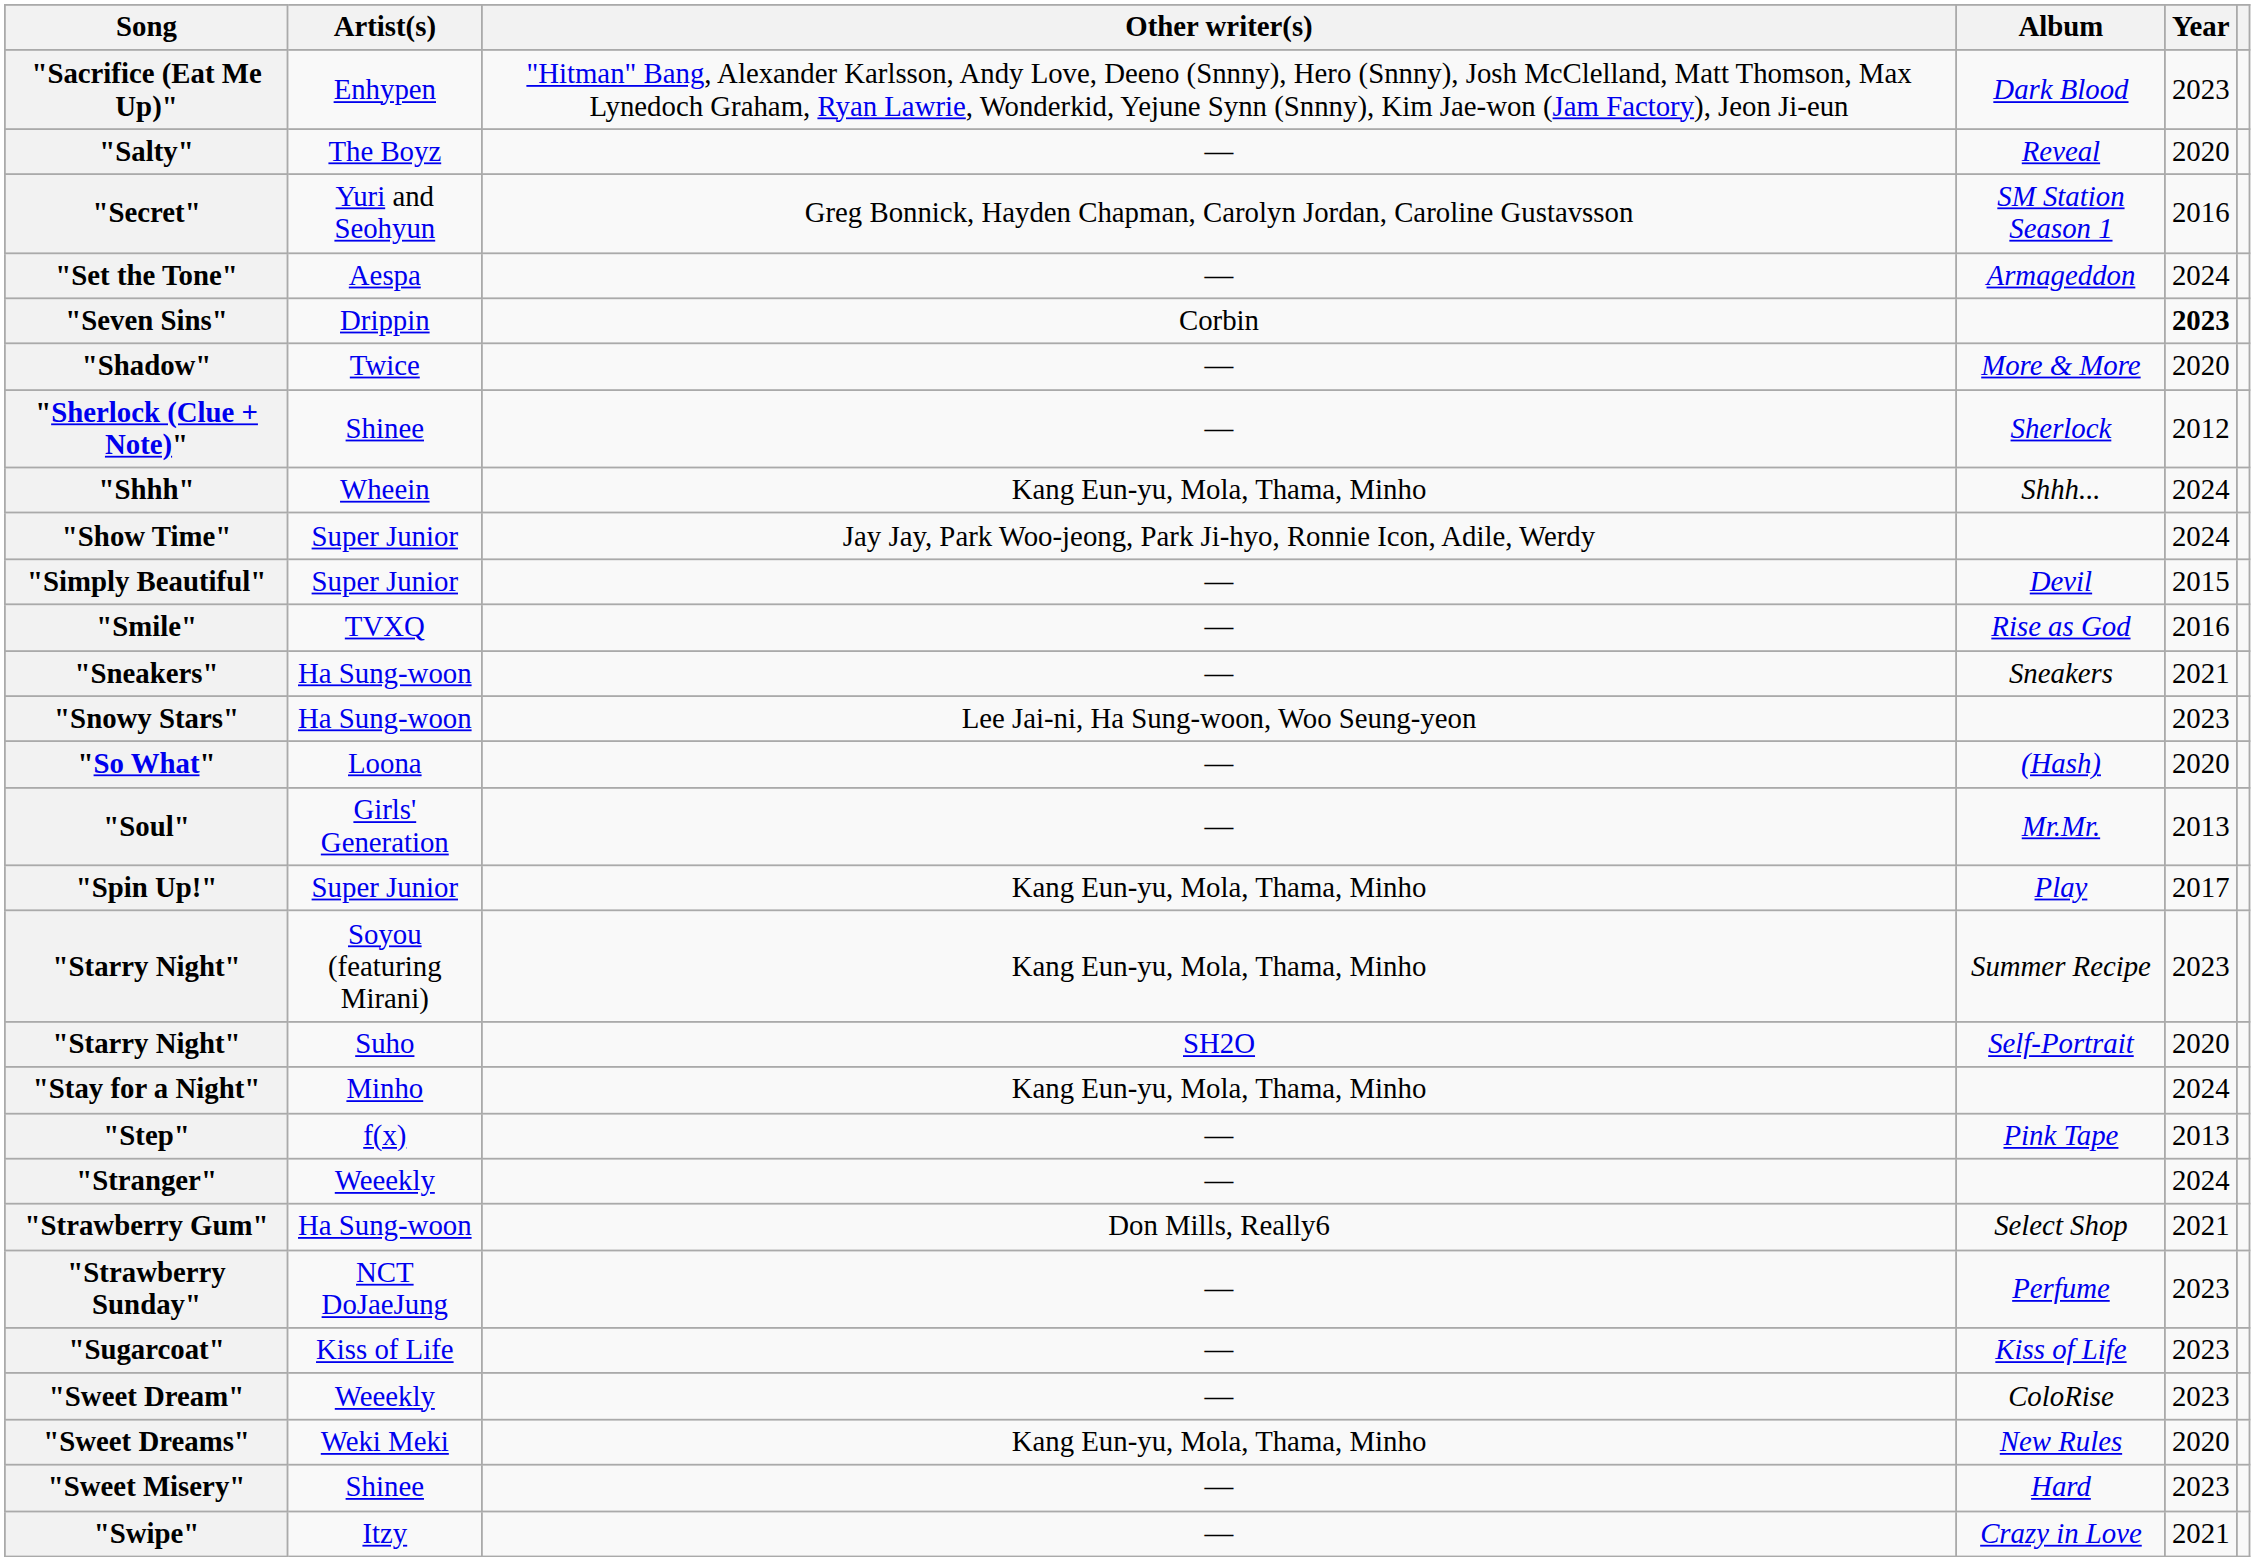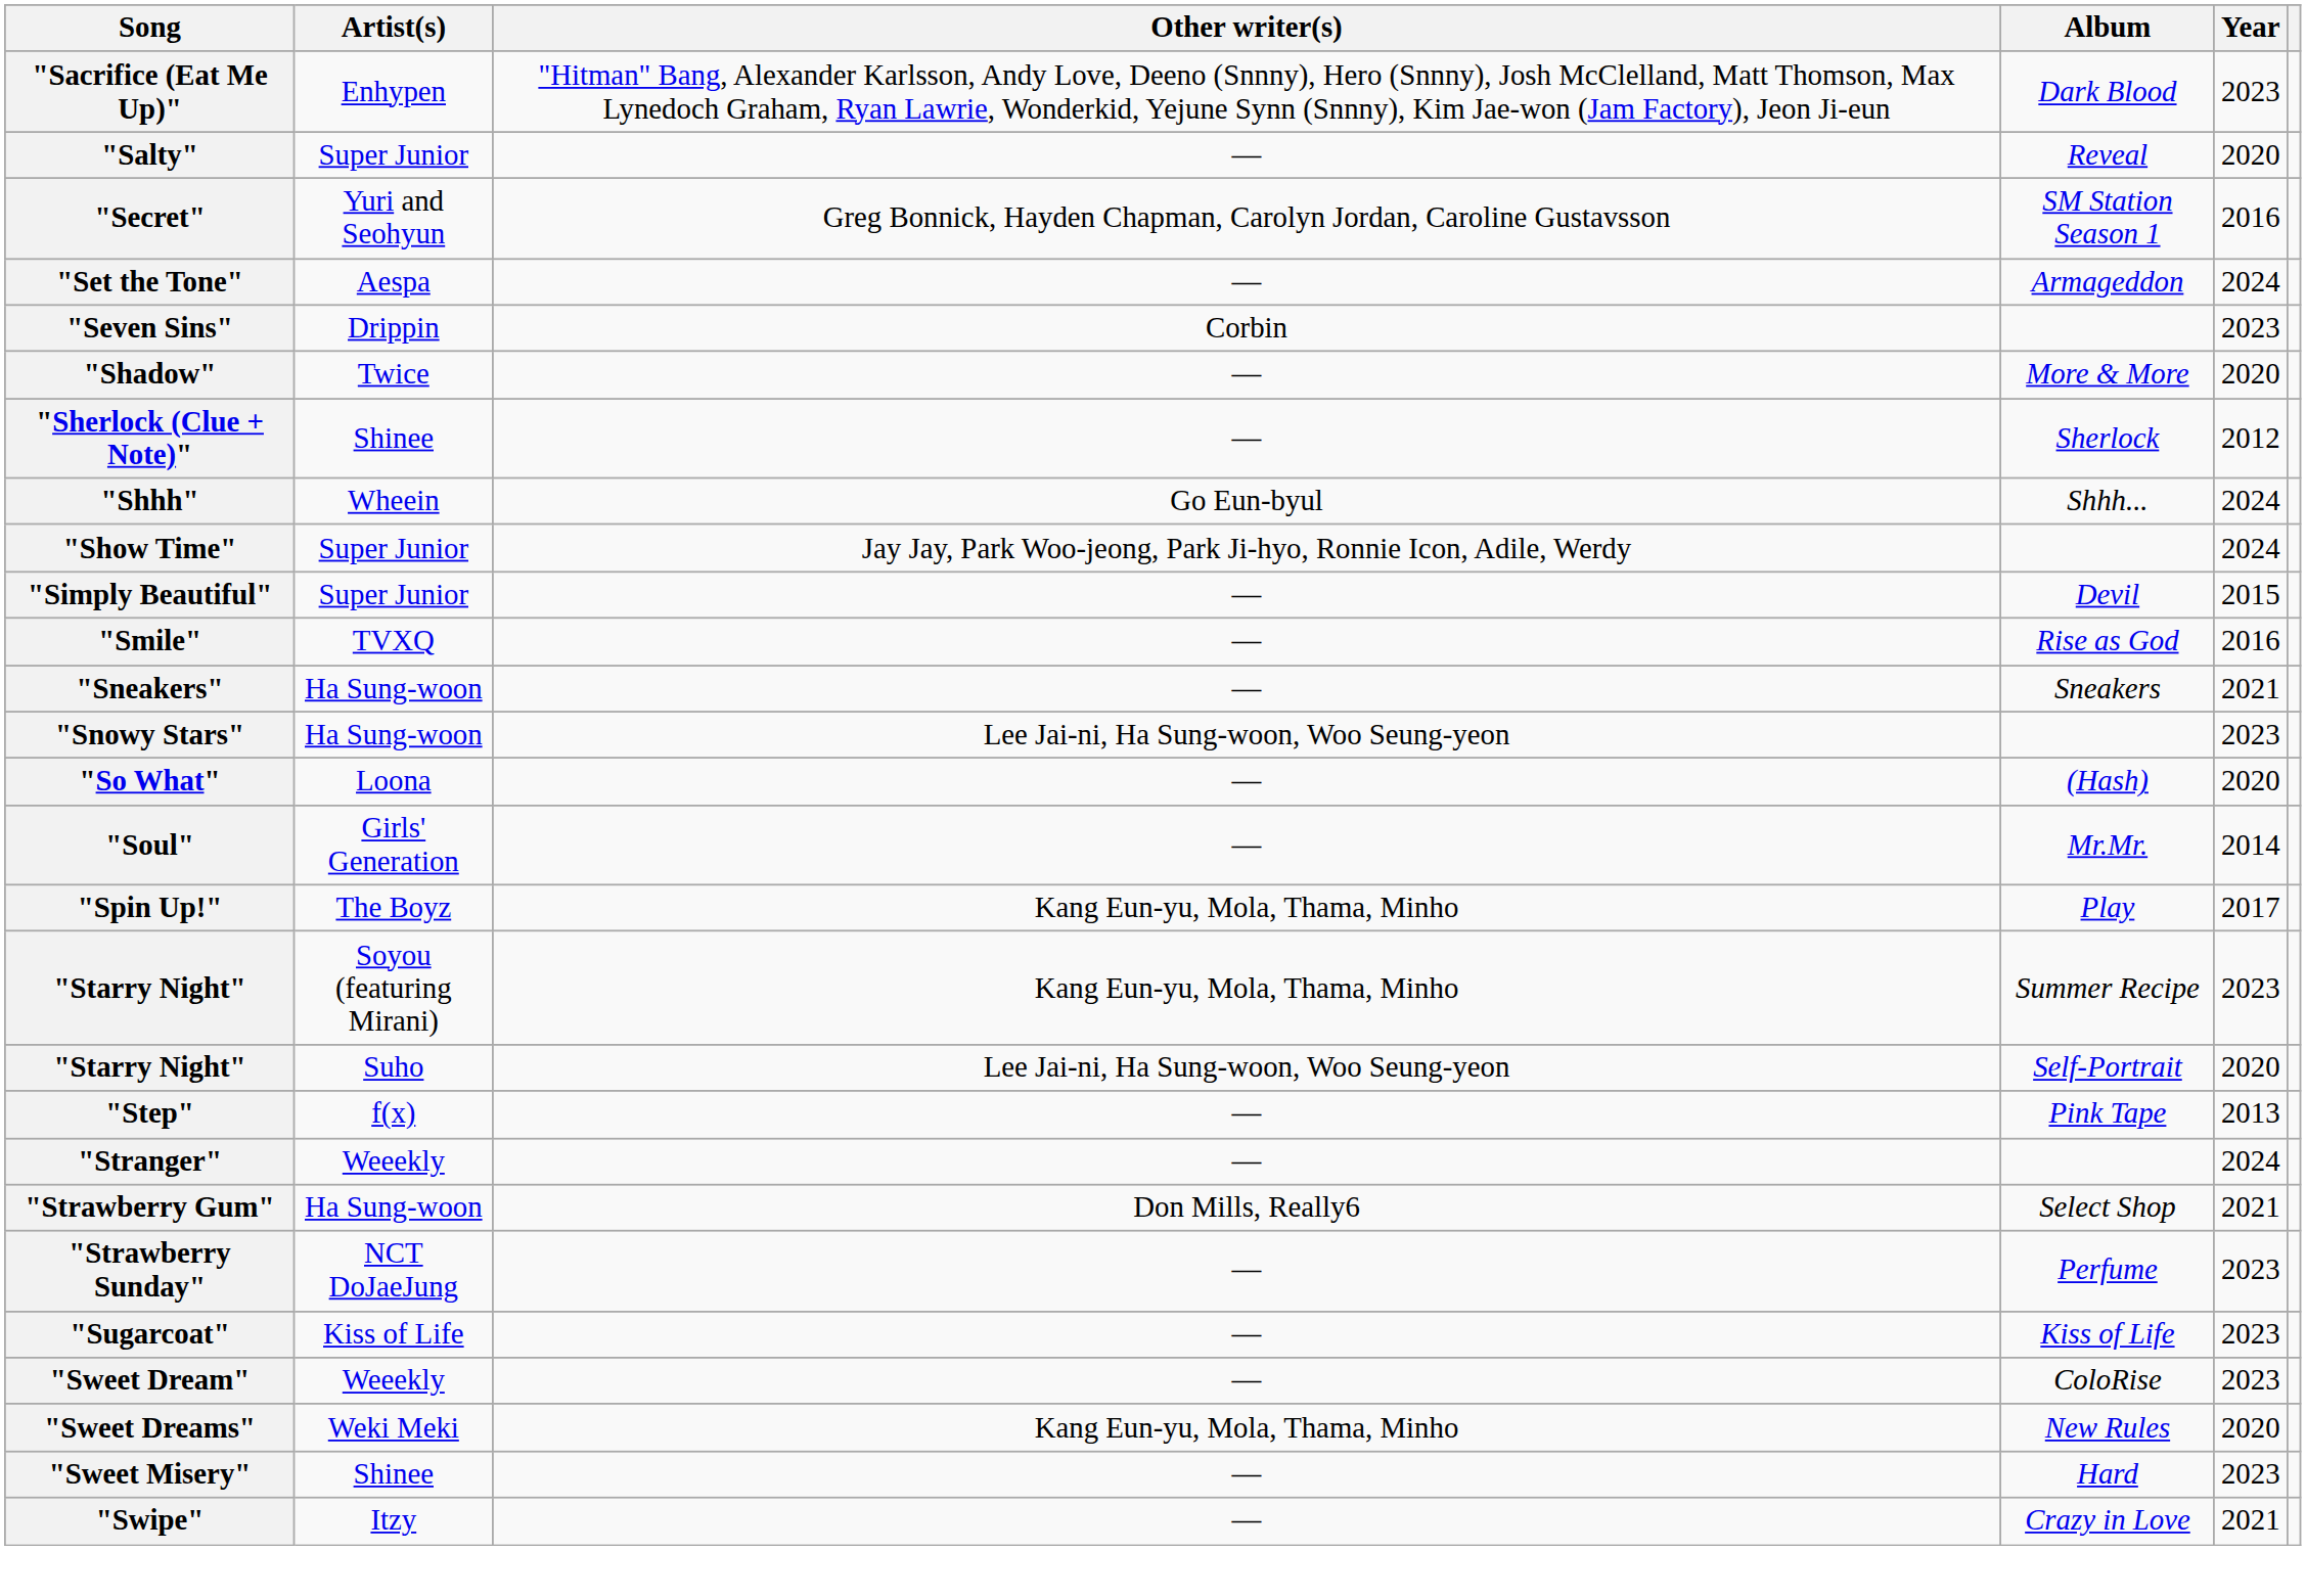"Salty" | Artist(s): The Boyz -> Super Junior
"Seven Sins" | Year: bold -> normal
"Shhh" | Other writer(s): Kang Eun-yu, Mola, Thama, Minho -> Go Eun-byul
"Soul" | Year: 2013 -> 2014
"Spin Up!" | Artist(s): Super Junior -> The Boyz
"Starry Night" / Self-Portrait | Other writer(s): SH2O -> Lee Jai-ni, Ha Sung-woon, Woo Seung-yeon
- row: "Stay for a Night" | Minho | Kang Eun-yu, Mola, Thama, Minho | 2024
